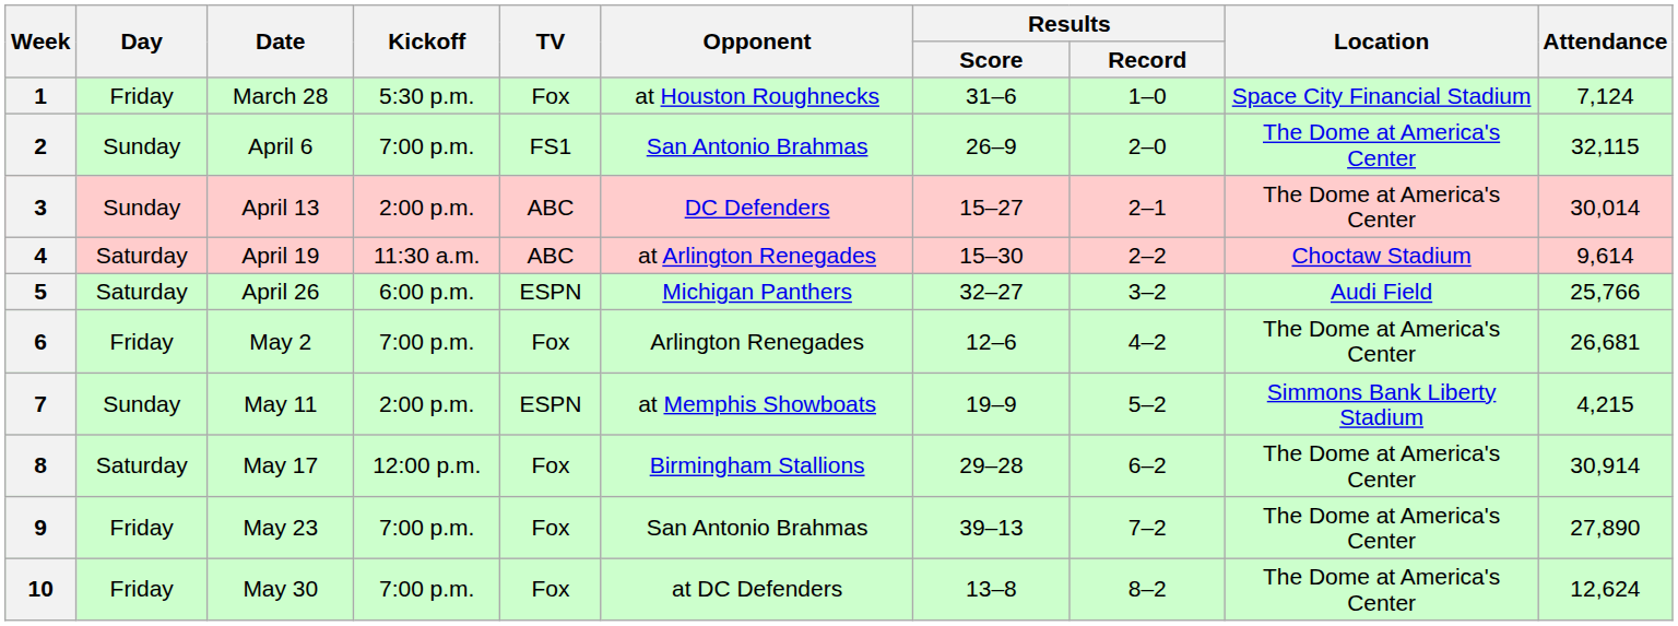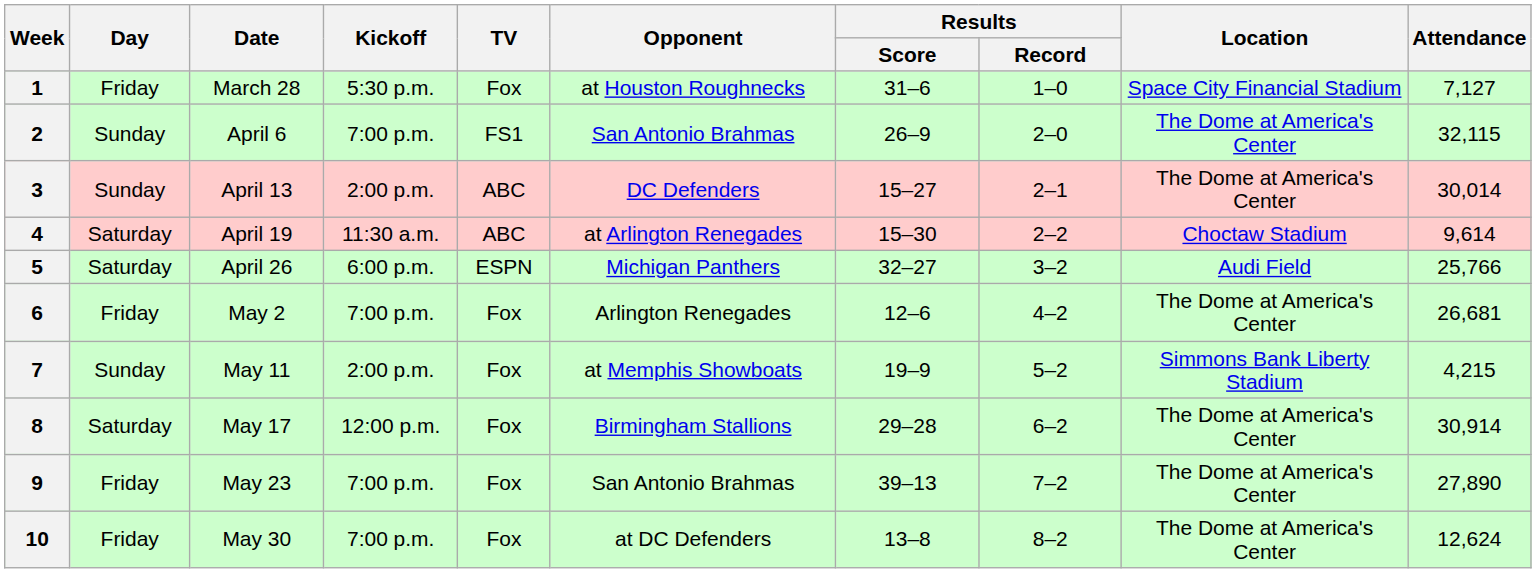1 | Attendance: 7,124 -> 7,127
7 | TV: ESPN -> Fox
